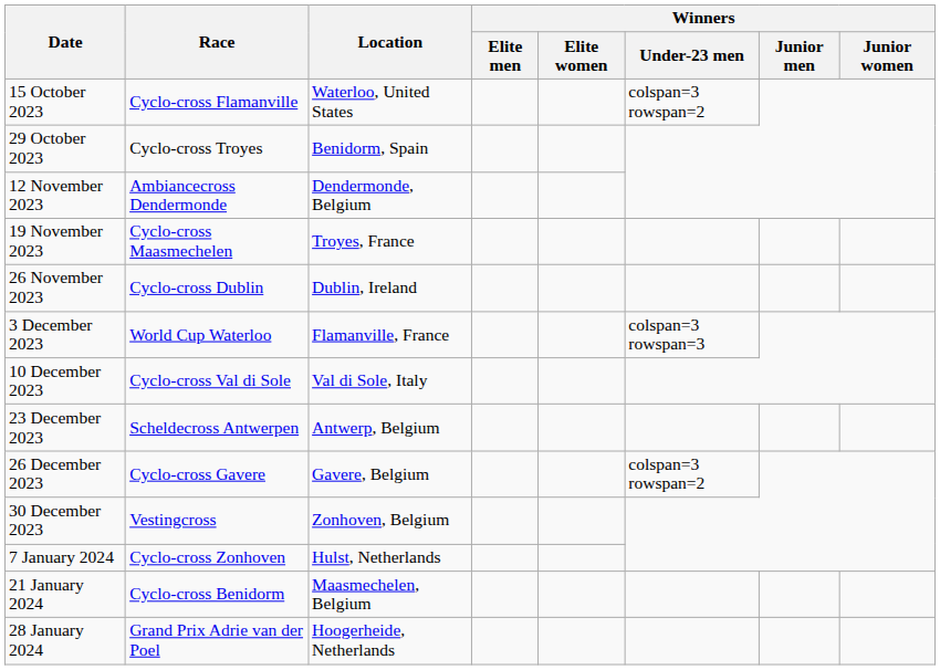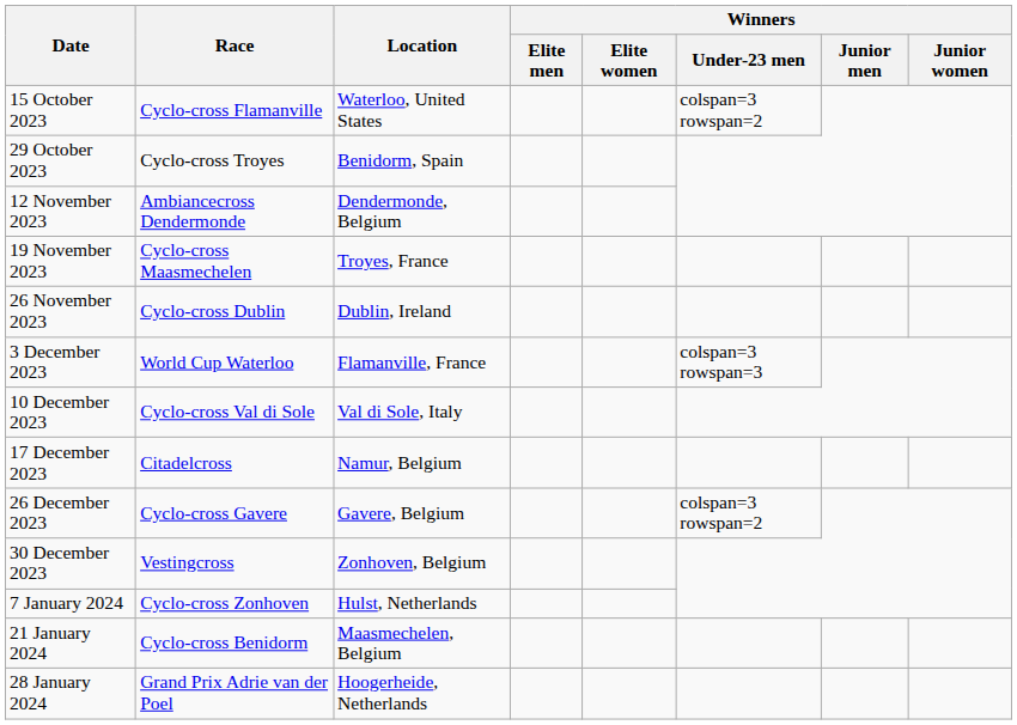+ row: 17 December 2023 | Citadelcross | Namur, Belgium
- row: 23 December 2023 | Scheldecross Antwerpen | Antwerp, Belgium
